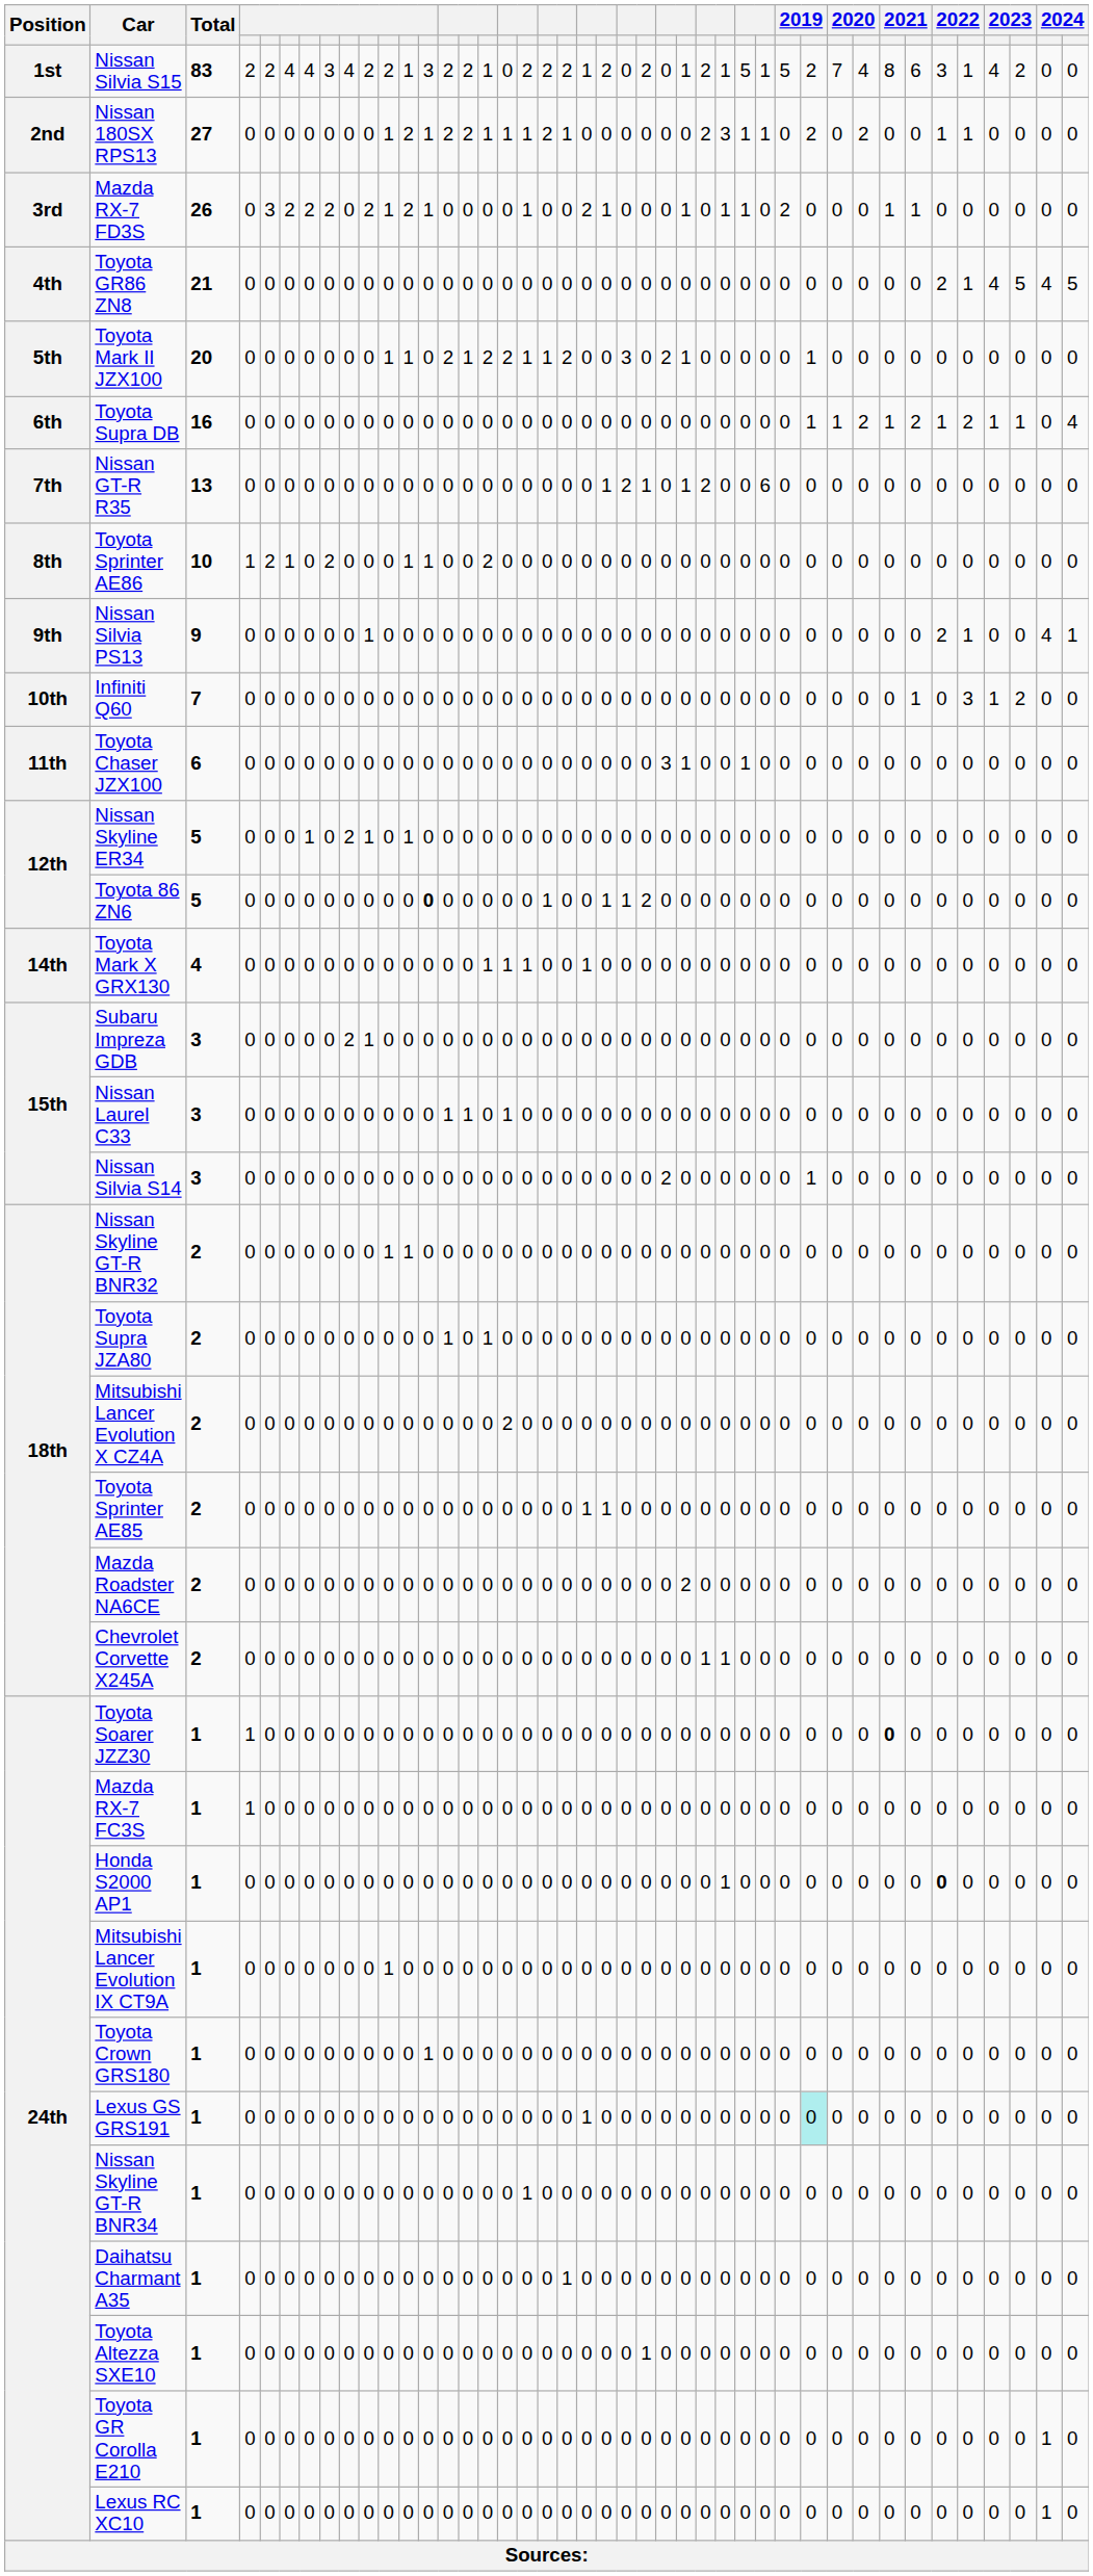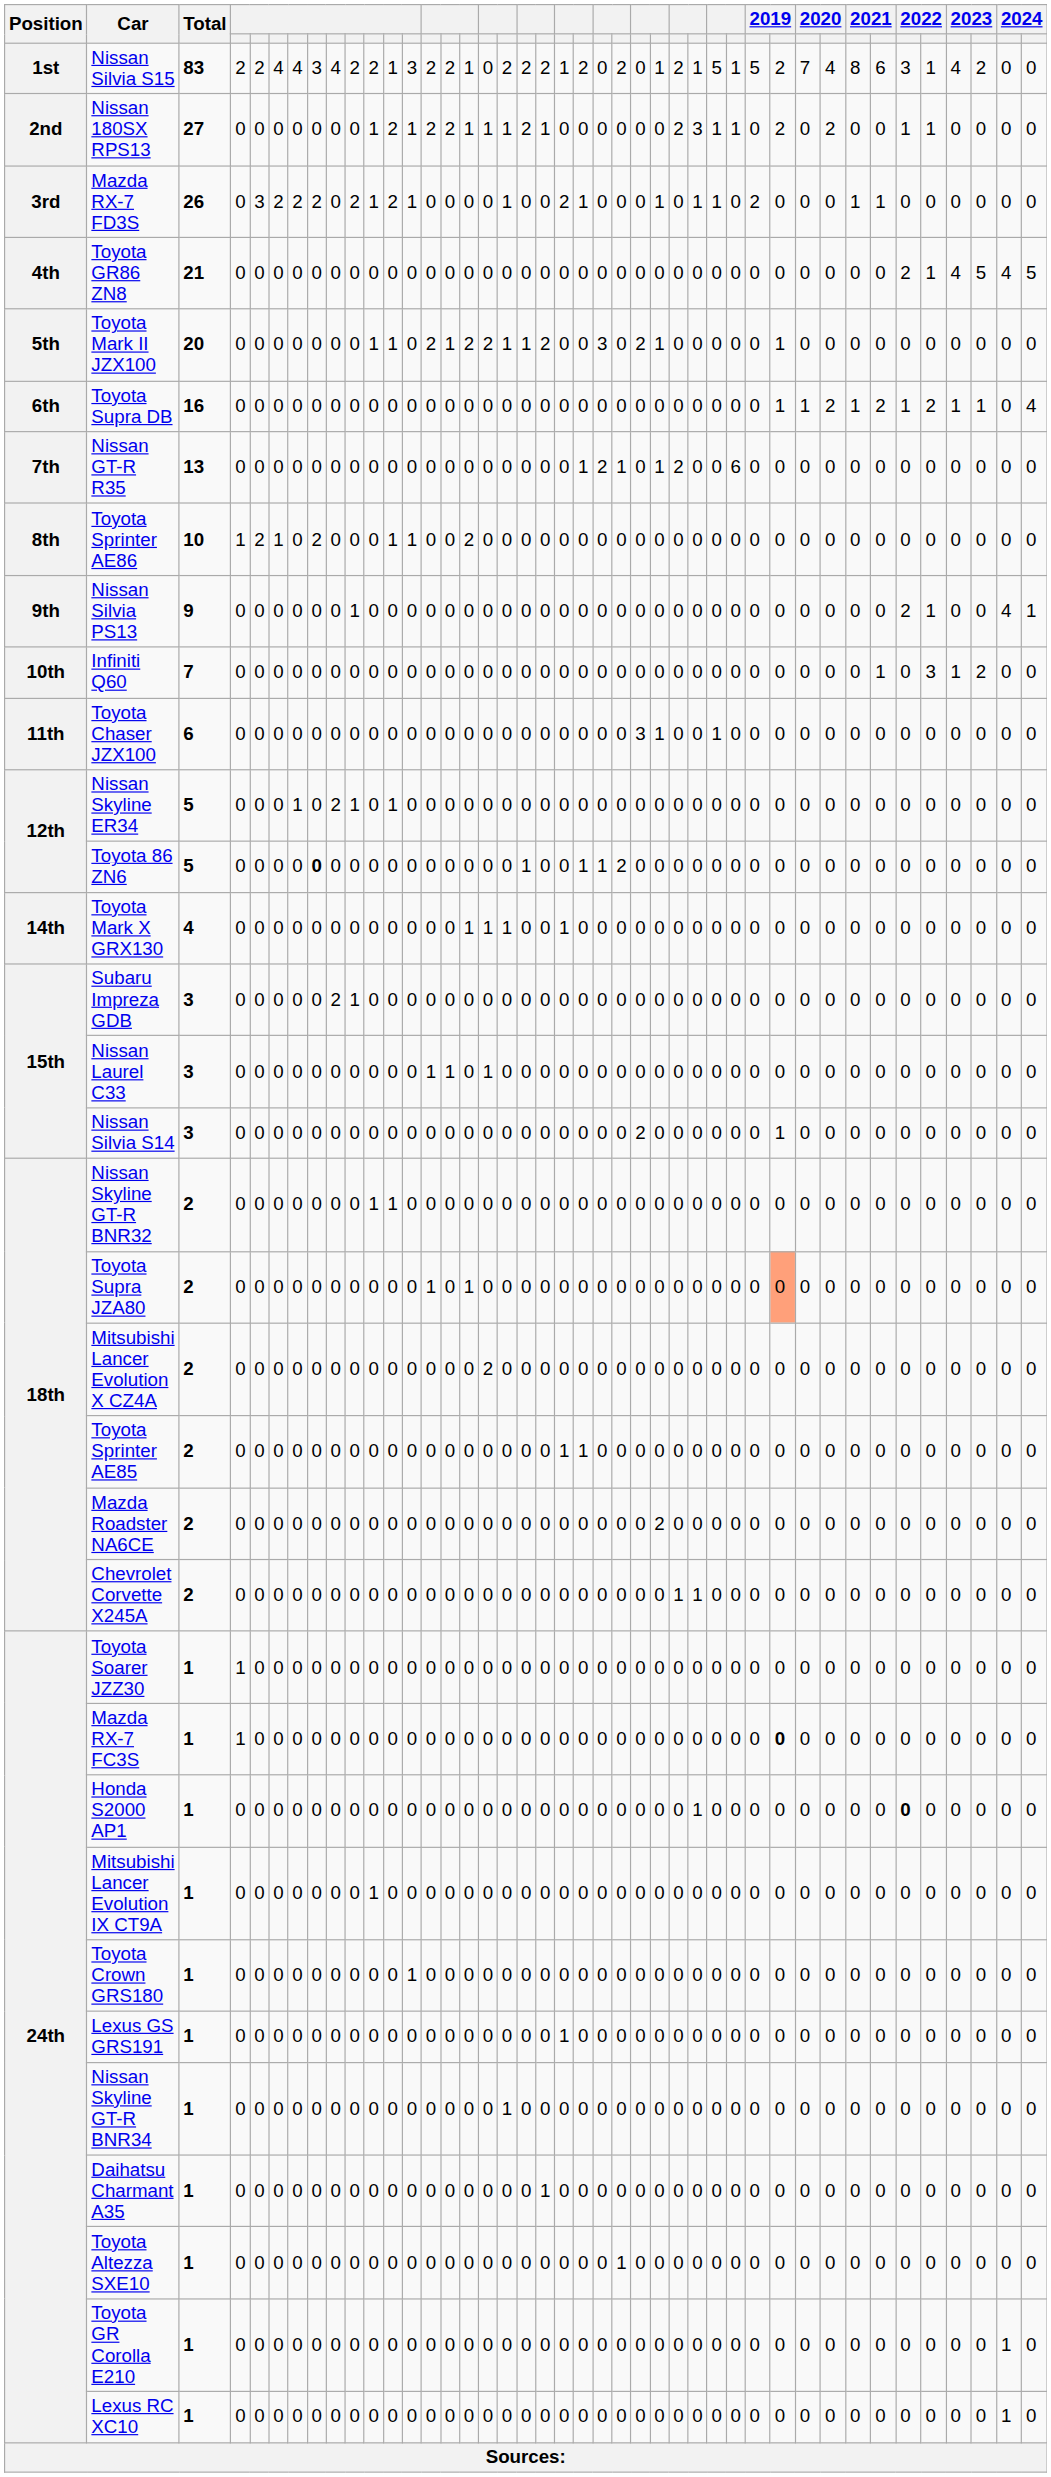Toyota 86 ZN6 | column 8: normal -> bold
Toyota 86 ZN6 | column 13: bold -> normal
Toyota Supra JZA80 | column 32: no background -> lightsalmon background
Toyota Soarer JZZ30 | column 35: bold -> normal
Mazda RX-7 FC3S | column 32: normal -> bold
Lexus GS GRS191 | column 32: paleturquoise background -> no background
